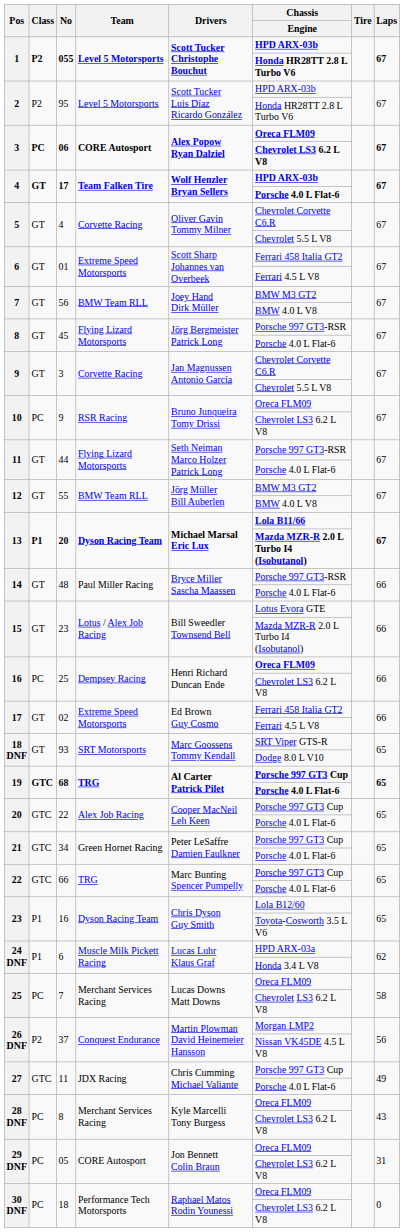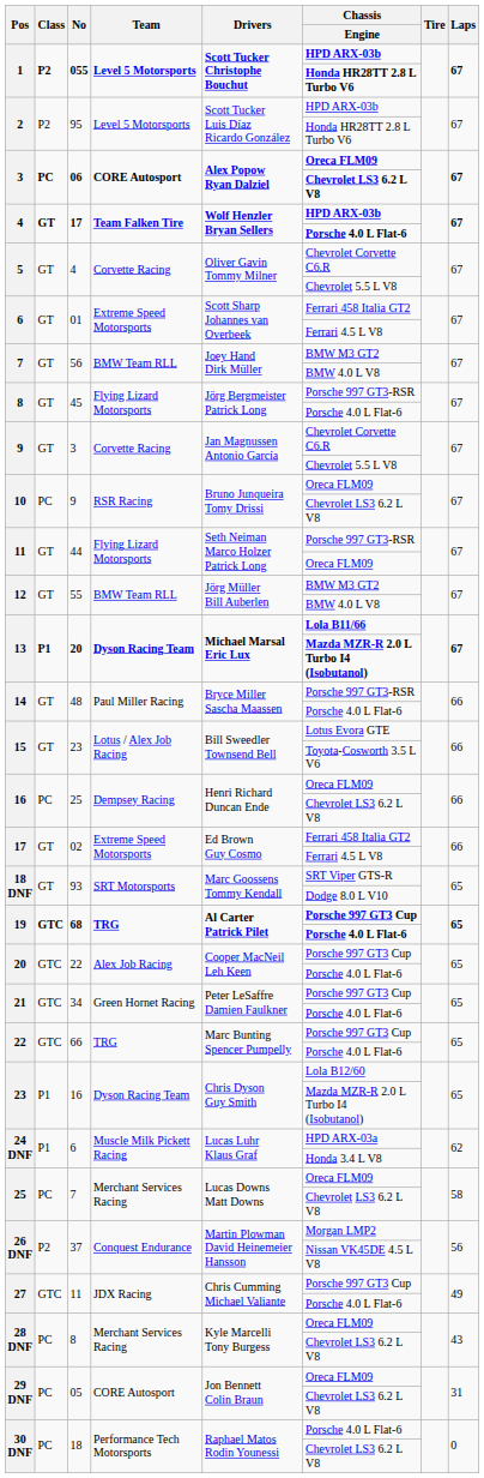row 24 | Chassis / Engine: Porsche 4.0 L Flat-6 -> Oreca FLM09
row 32 | Chassis / Engine: Mazda MZR-R 2.0 L Turbo I4 (Isobutanol) -> Toyota-Cosworth 3.5 L V6
row 33 | Chassis / Engine: bold -> normal
row 48 | Chassis / Engine: Toyota-Cosworth 3.5 L V6 -> Mazda MZR-R 2.0 L Turbo I4 (Isobutanol)
row 61 | Chassis / Engine: Oreca FLM09 -> Porsche 4.0 L Flat-6
